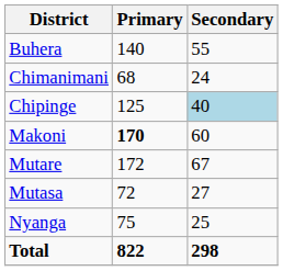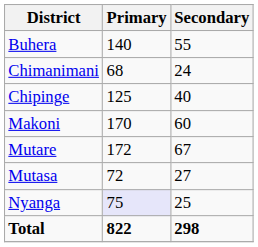Chipinge | Secondary: lightblue background -> no background
Makoni | Primary: bold -> normal
Nyanga | Primary: no background -> lavender background
